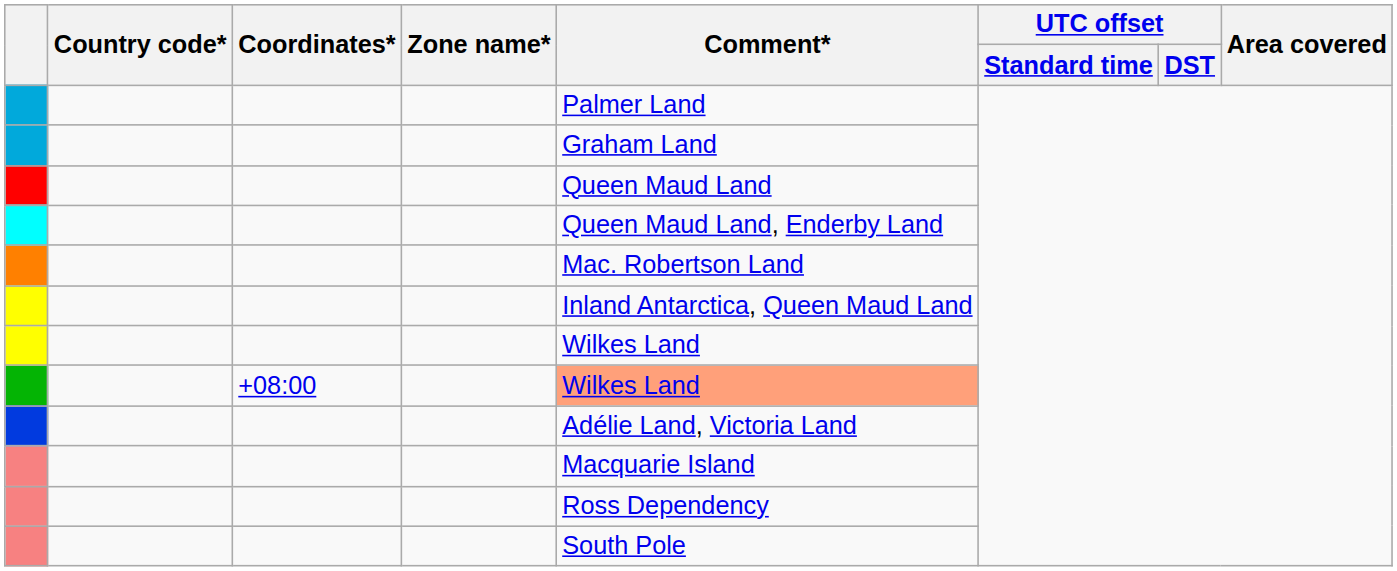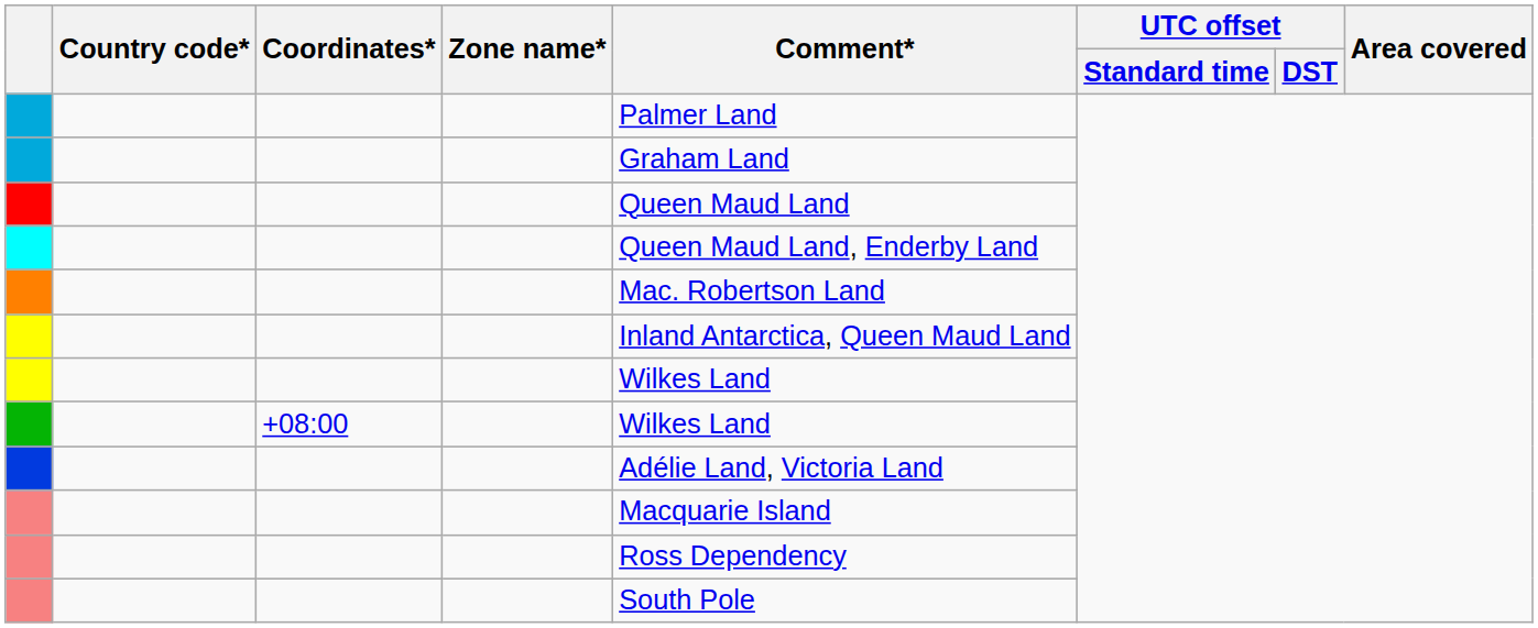+08:00 | Comment*: lightsalmon background -> no background
